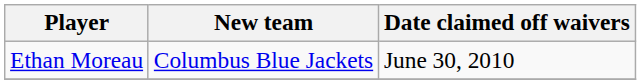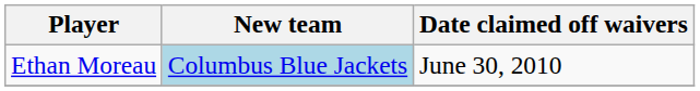Ethan Moreau | New team: no background -> lightblue background
